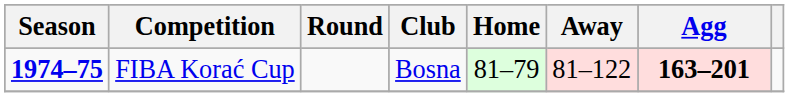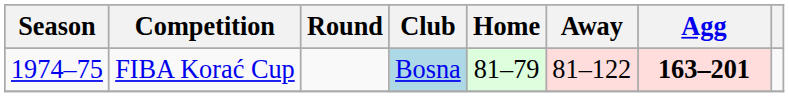FIBA Korać Cup | Season: bold -> normal
FIBA Korać Cup | Club: no background -> lightblue background
